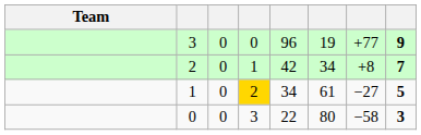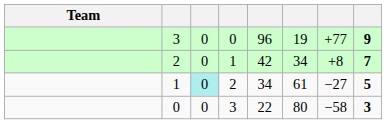row 4 | column 3: no background -> paleturquoise background
row 4 | column 4: gold background -> no background
